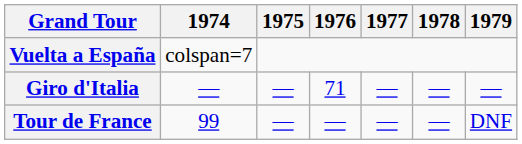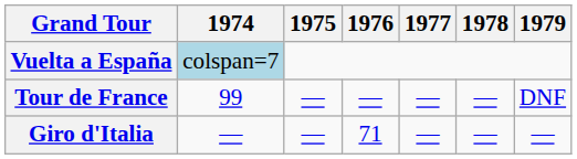Vuelta a España | 1974: no background -> lightblue background
rows swapped: Giro d'Italia <-> Tour de France
